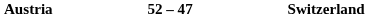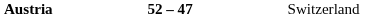Austria | column 3: bold -> normal
